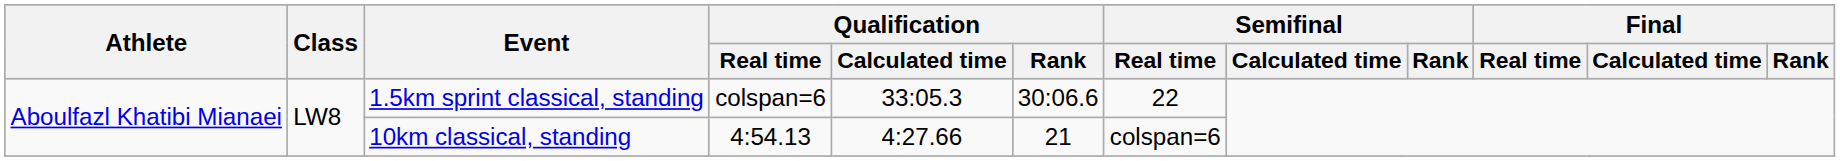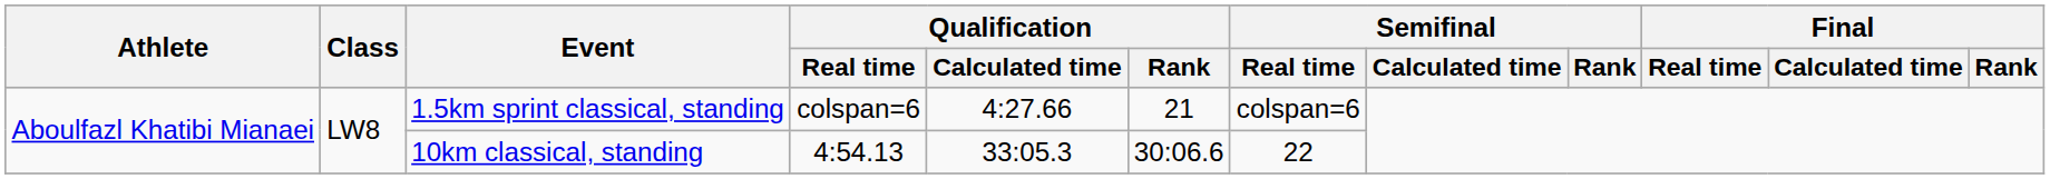1.5km sprint classical, standing | Qualification / Calculated time: 33:05.3 -> 4:27.66
1.5km sprint classical, standing | Qualification / Rank: 30:06.6 -> 21
1.5km sprint classical, standing | Semifinal / Real time: 22 -> colspan=6
10km classical, standing | Qualification / Calculated time: 4:27.66 -> 33:05.3
10km classical, standing | Qualification / Rank: 21 -> 30:06.6
10km classical, standing | Semifinal / Real time: colspan=6 -> 22
